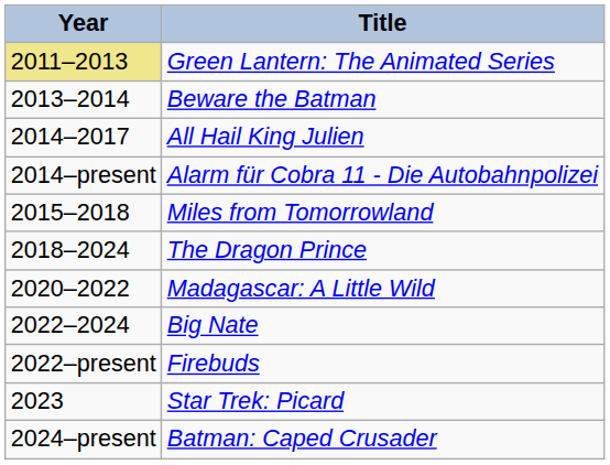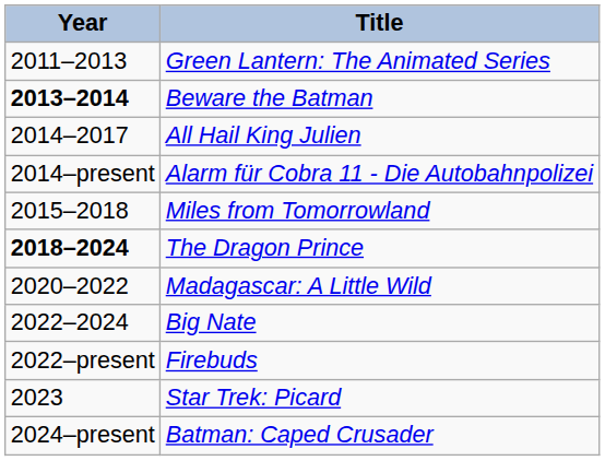Green Lantern: The Animated Series | Year: khaki background -> no background
Beware the Batman | Year: normal -> bold
The Dragon Prince | Year: normal -> bold
